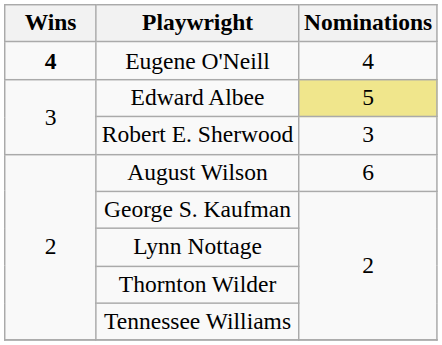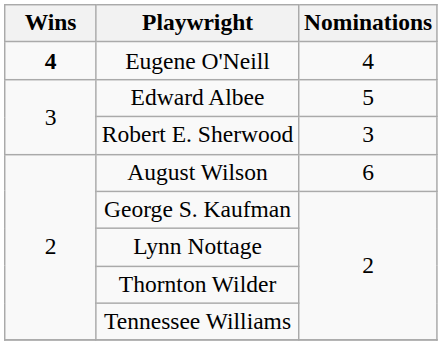Edward Albee | Nominations: khaki background -> no background
